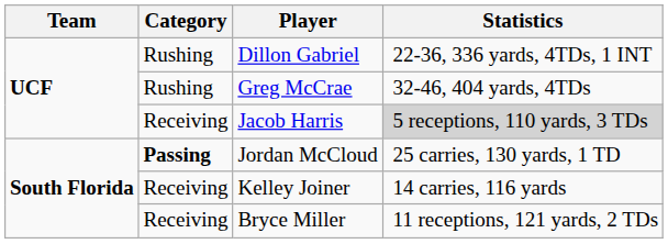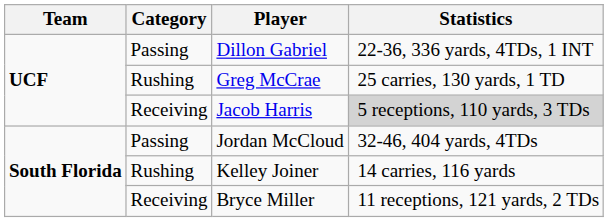Dillon Gabriel | Category: Rushing -> Passing
Greg McCrae | Statistics: 32-46, 404 yards, 4TDs -> 25 carries, 130 yards, 1 TD
Jordan McCloud | Category: bold -> normal
Jordan McCloud | Statistics: 25 carries, 130 yards, 1 TD -> 32-46, 404 yards, 4TDs
Kelley Joiner | Category: Receiving -> Rushing
